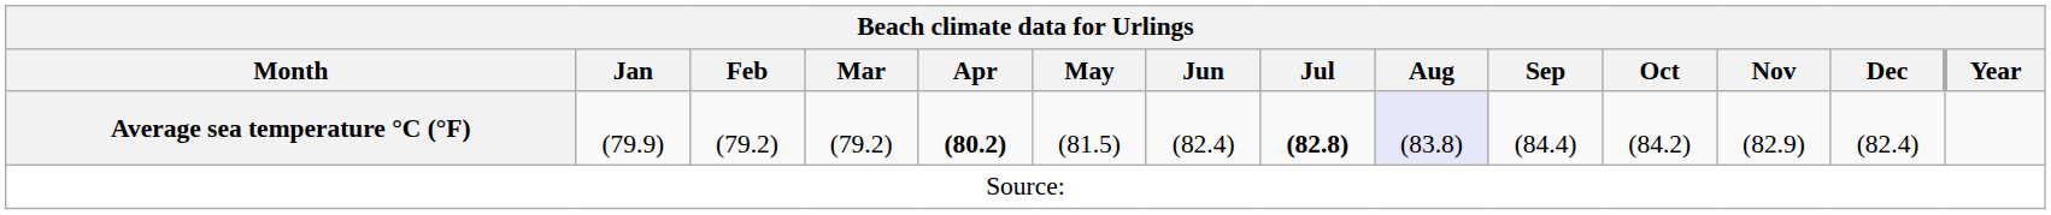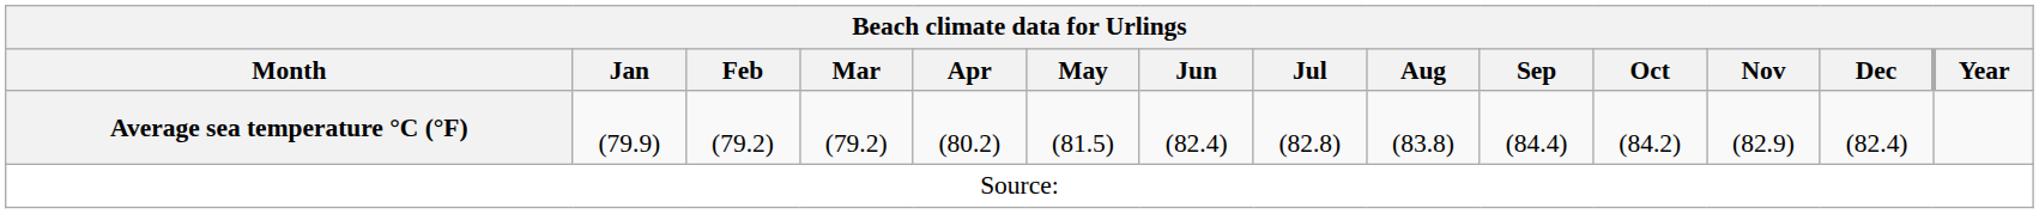row 3 | Apr: bold -> normal
row 3 | Jul: bold -> normal
row 3 | Aug: lavender background -> no background
